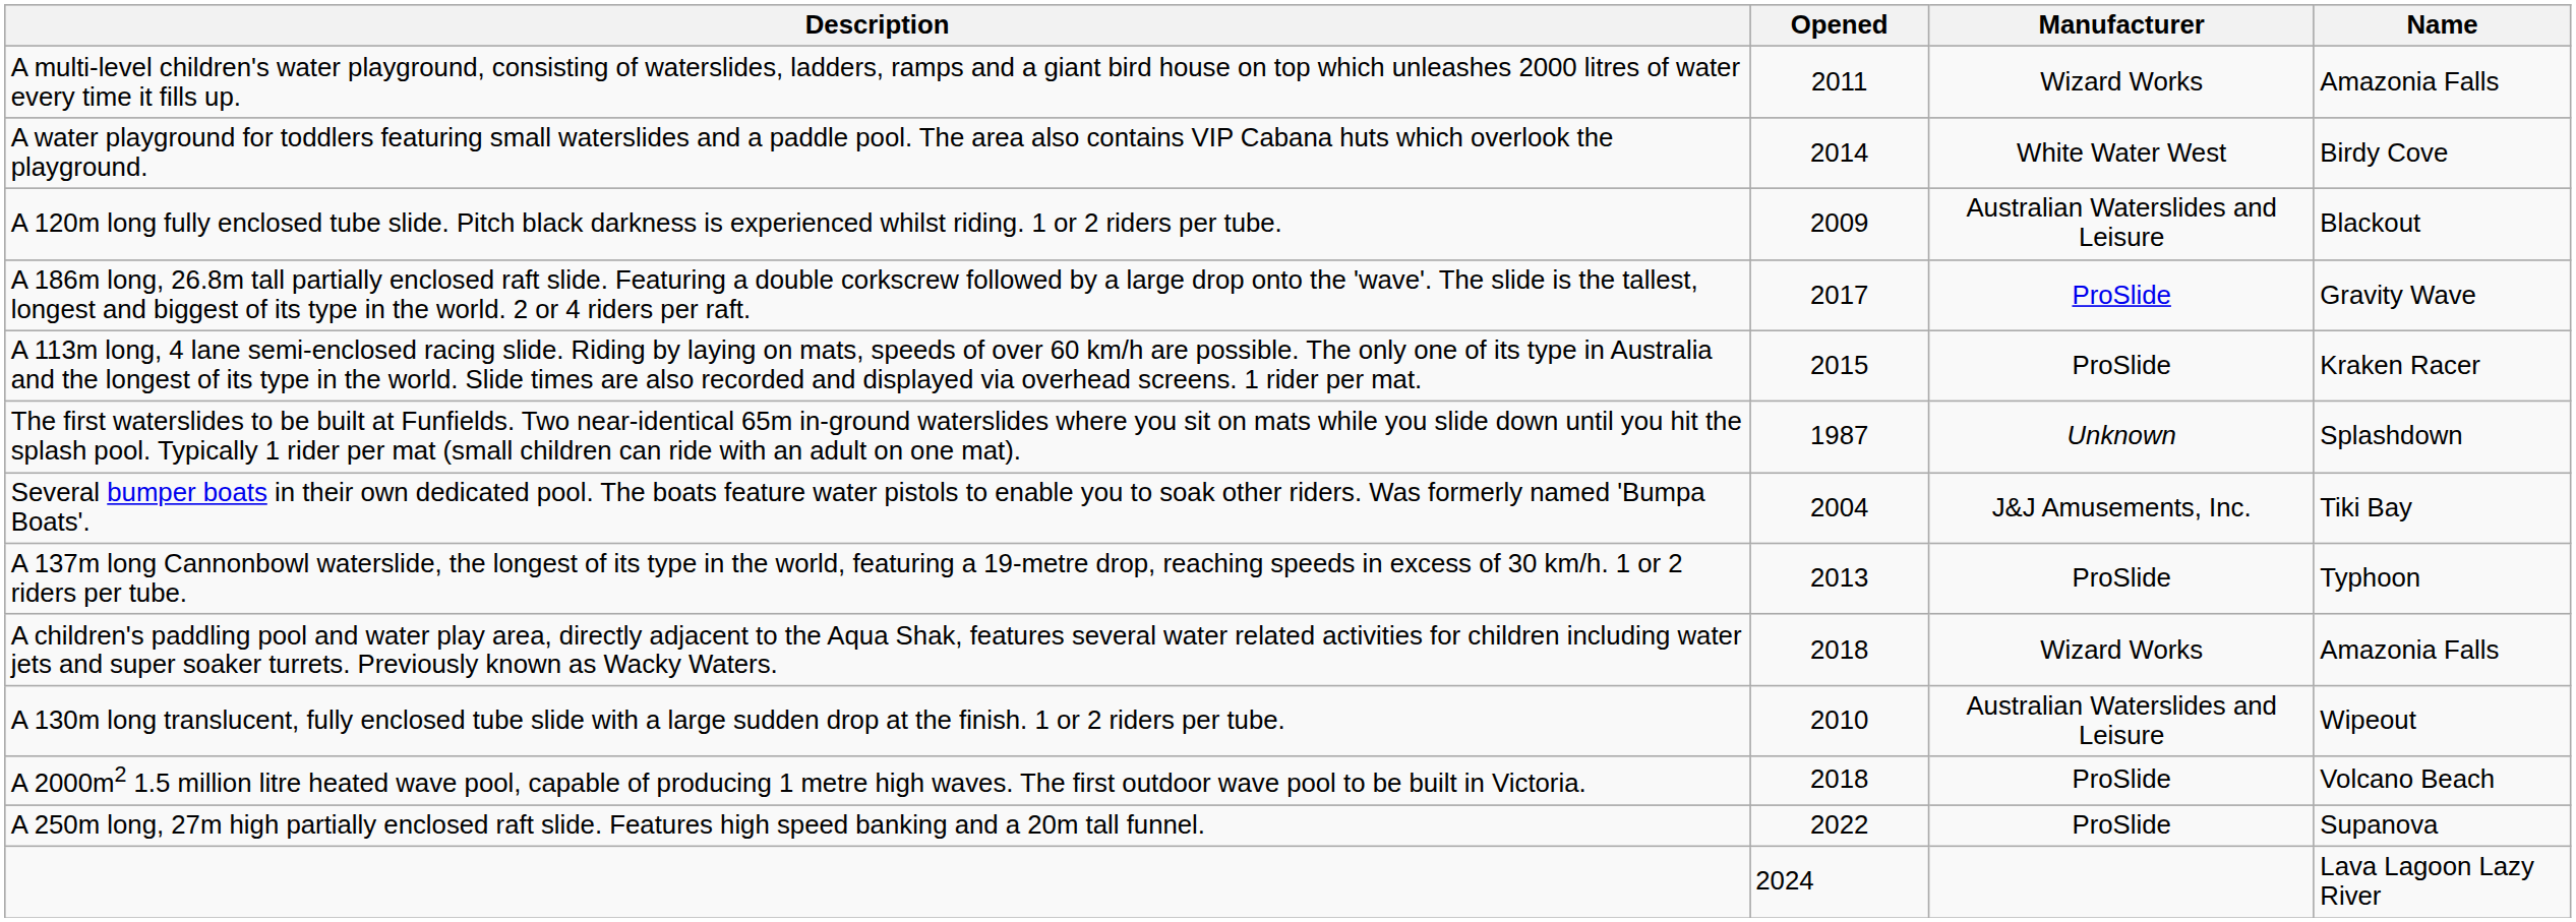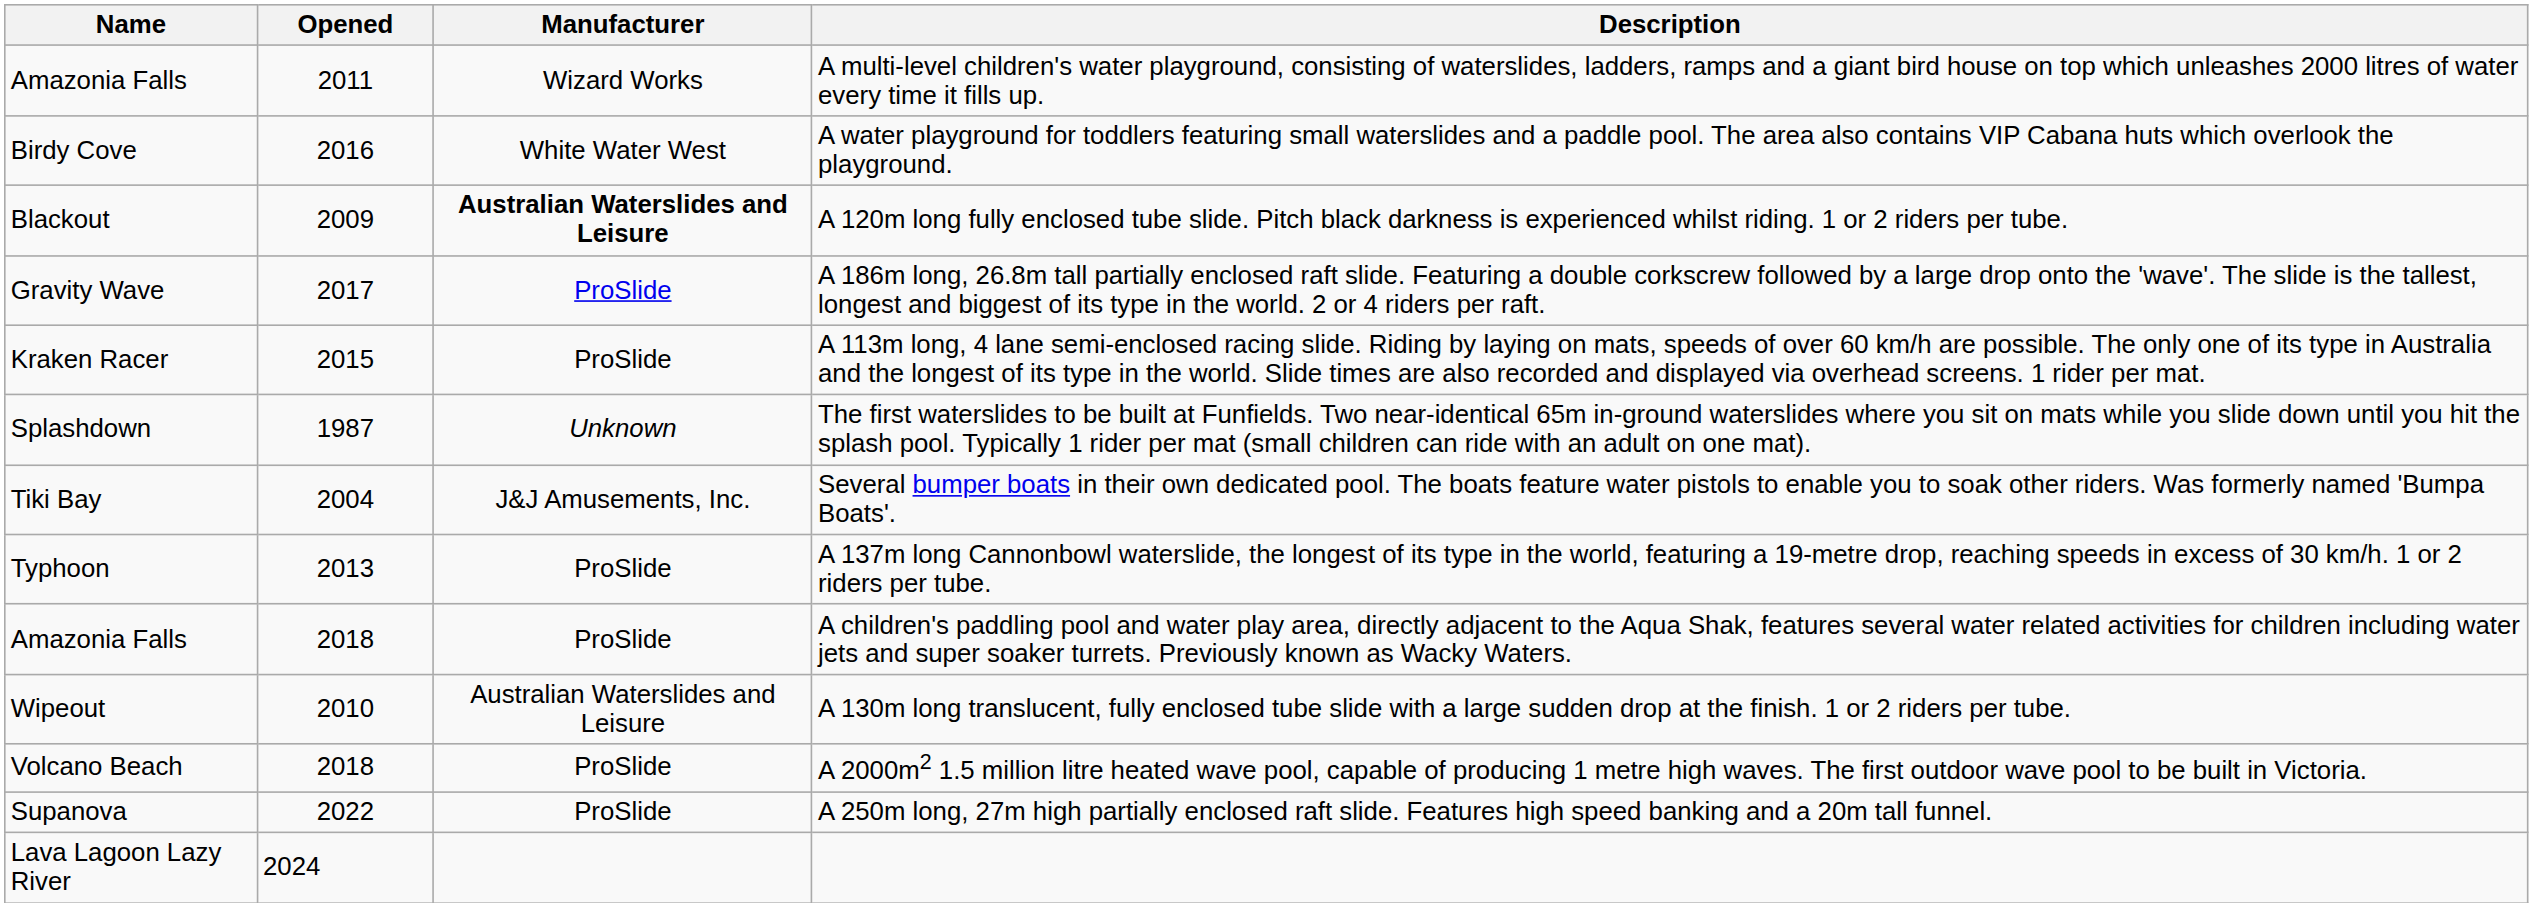columns swapped: Name <-> Description
row 3 | Opened: 2014 -> 2016
row 4 | Manufacturer: normal -> bold
row 10 | Manufacturer: Wizard Works -> ProSlide
